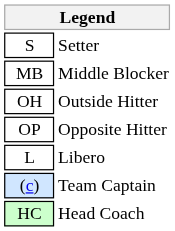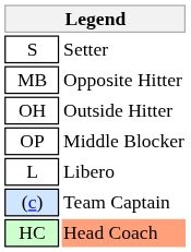MB | column 2: Middle Blocker -> Opposite Hitter
OP | column 2: Opposite Hitter -> Middle Blocker
HC | column 2: no background -> lightsalmon background
